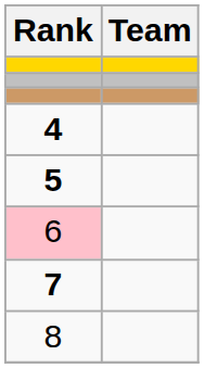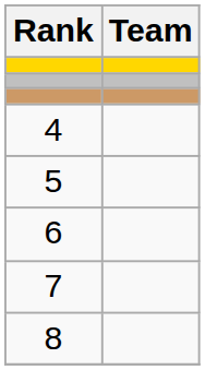row 5 | Rank: bold -> normal
row 6 | Rank: bold -> normal
row 7 | Rank: pink background -> no background
row 8 | Rank: bold -> normal
